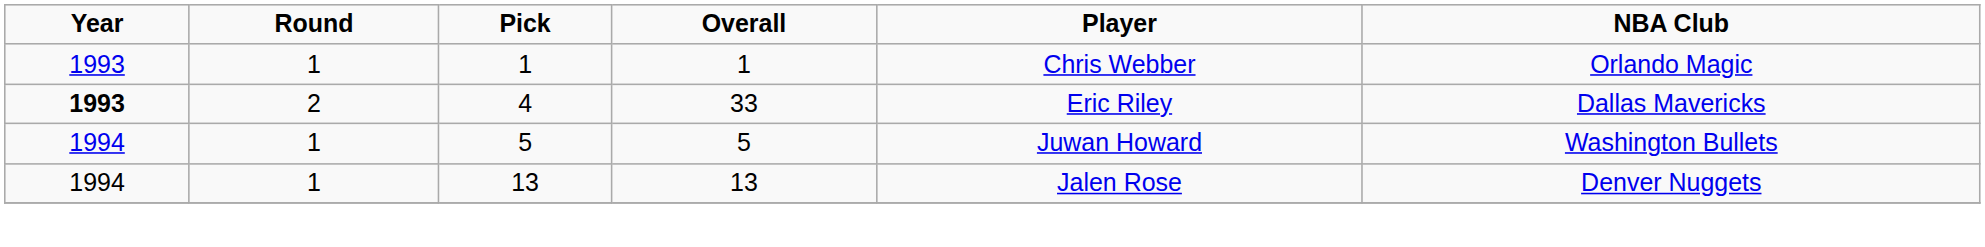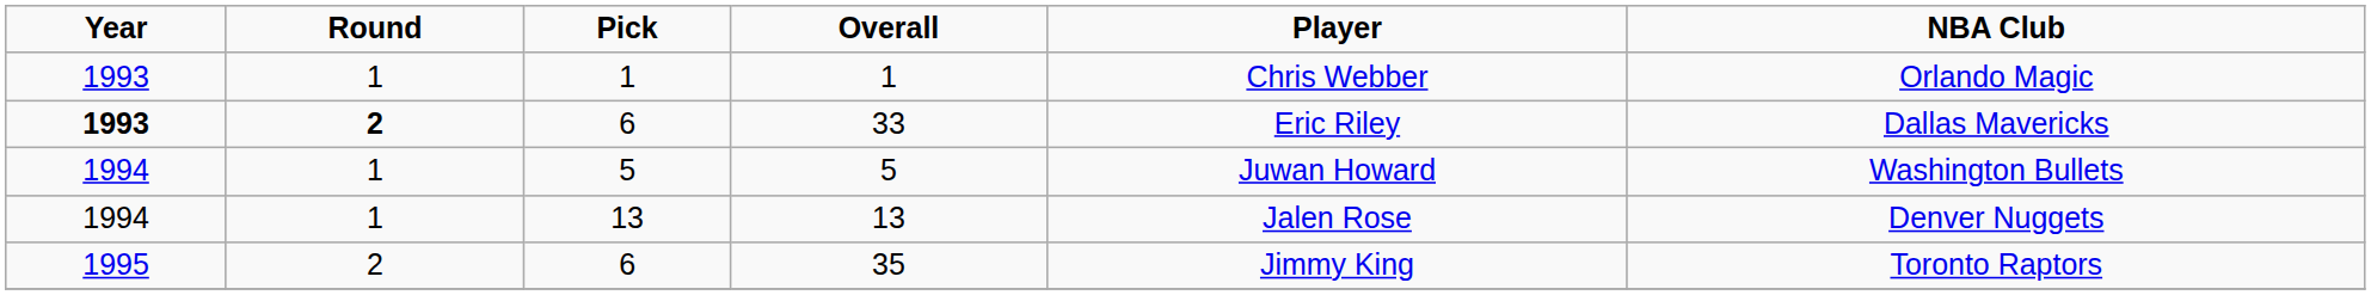33 | Round: normal -> bold
33 | Pick: 4 -> 6
+ row: 1995 | 2 | 6 | 35 | Jimmy King | Toronto Raptors
